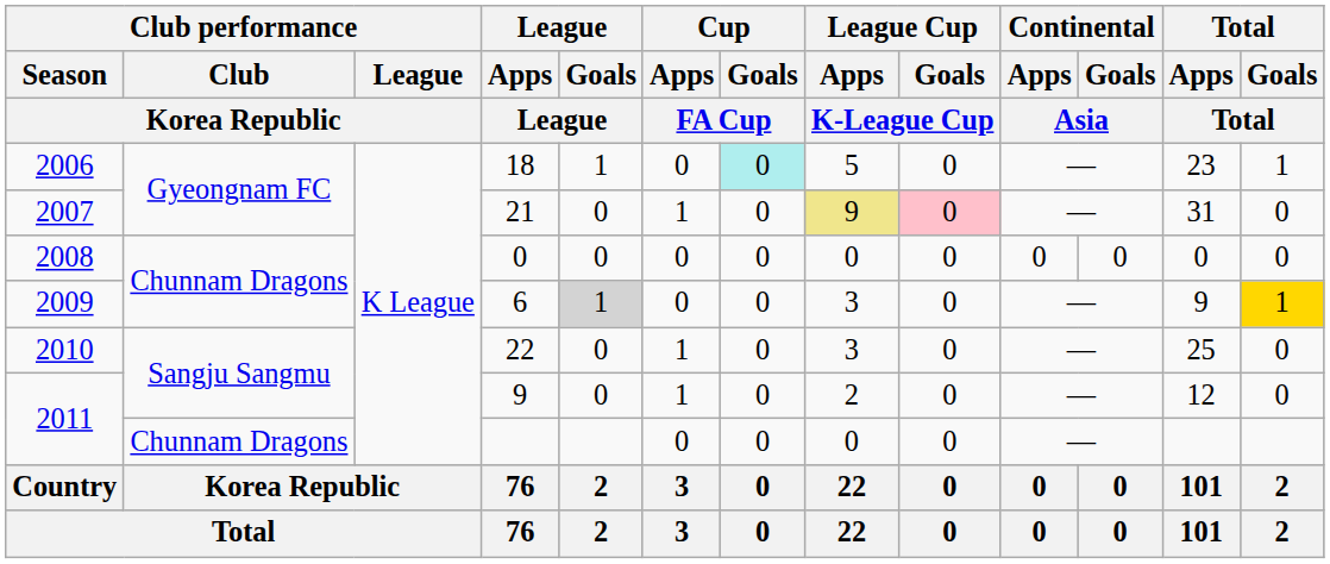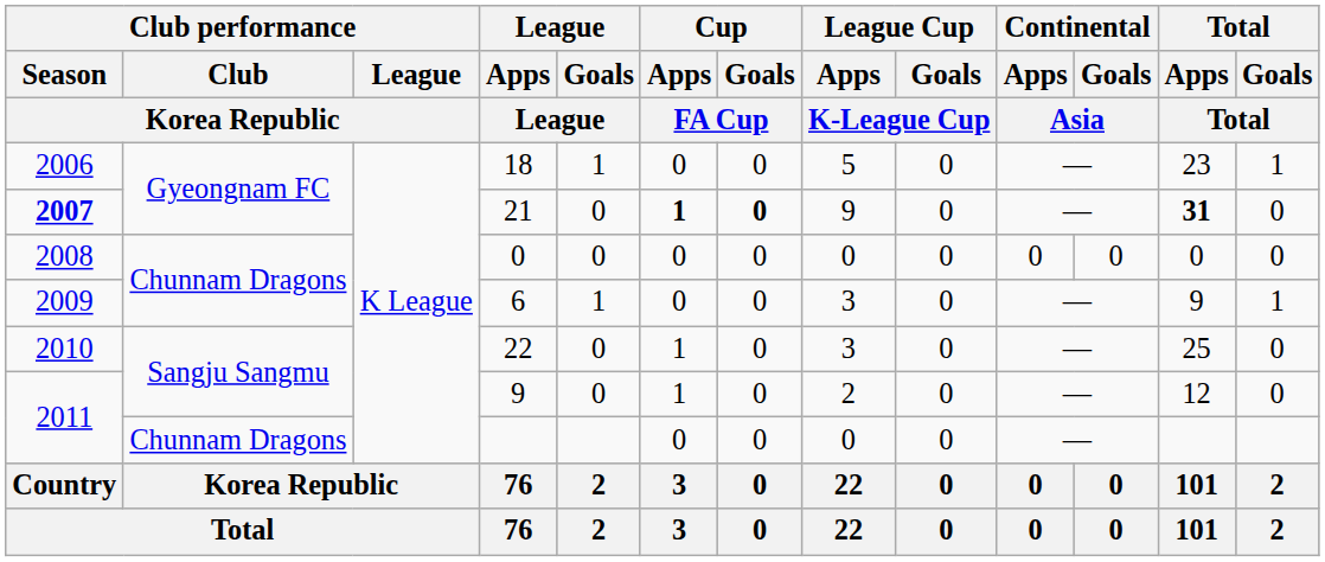18 | Cup / Goals / FA Cup: paleturquoise background -> no background
21 | Club performance / Season / Korea Republic: normal -> bold
21 | Cup / Apps / FA Cup: normal -> bold
21 | Cup / Goals / FA Cup: normal -> bold
21 | League Cup / Apps / K-League Cup: khaki background -> no background
21 | League Cup / Goals / K-League Cup: pink background -> no background
21 | Total / Apps / Total: normal -> bold
6 | League / Goals / League: lightgrey background -> no background
6 | Total / Goals / Total: gold background -> no background
